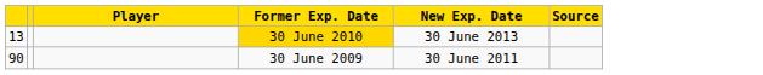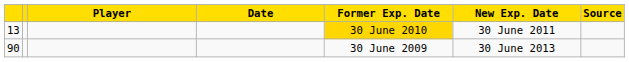+ column: Date
13 | New Exp. Date: 30 June 2013 -> 30 June 2011
90 | New Exp. Date: 30 June 2011 -> 30 June 2013
